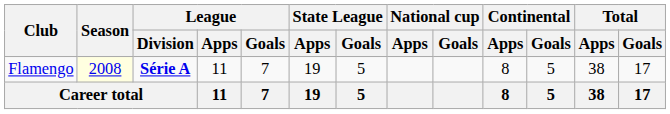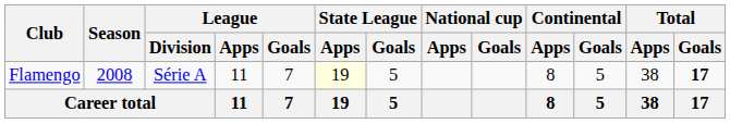Flamengo | Season: lightyellow background -> no background
Flamengo | League / Division: bold -> normal
Flamengo | State League / Apps: no background -> lightyellow background
Flamengo | Total / Goals: normal -> bold
